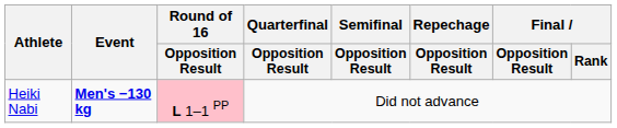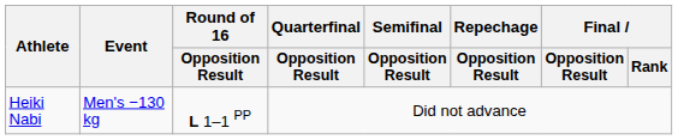Heiki Nabi | Event: bold -> normal
Heiki Nabi | Round of 16 / Opposition Result: pink background -> no background
